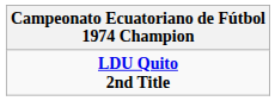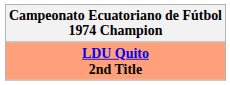row 2 | column 1: no background -> lightsalmon background
